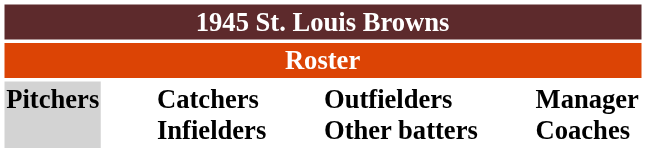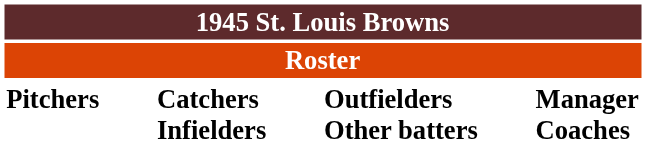Pitchers | column 1: lightgrey background -> no background
